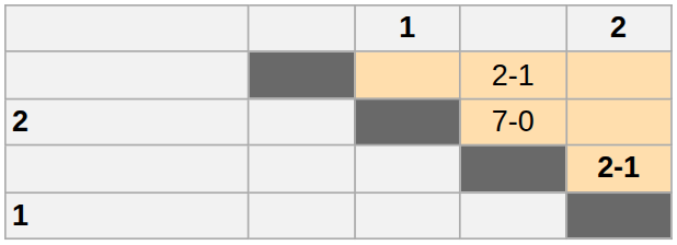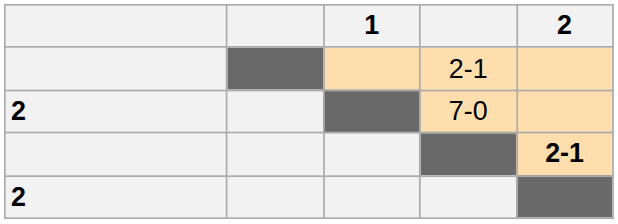row 5 | column 1: 1 -> 2
